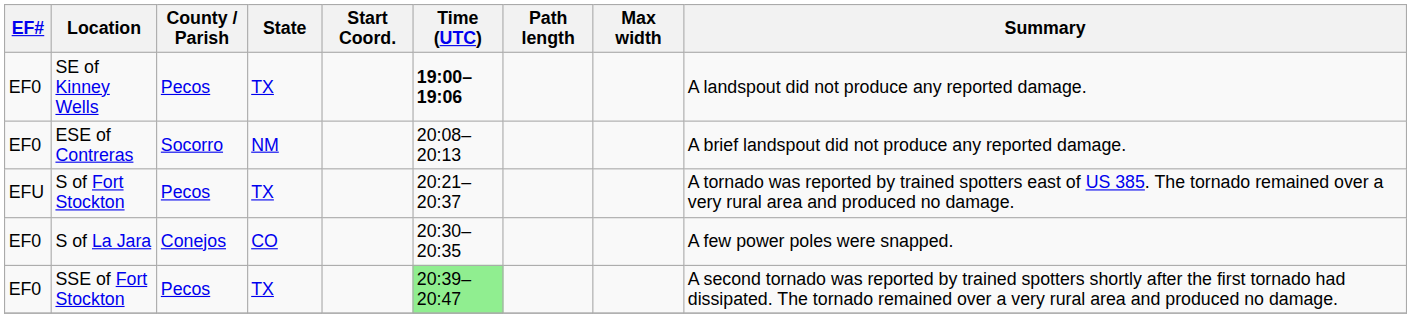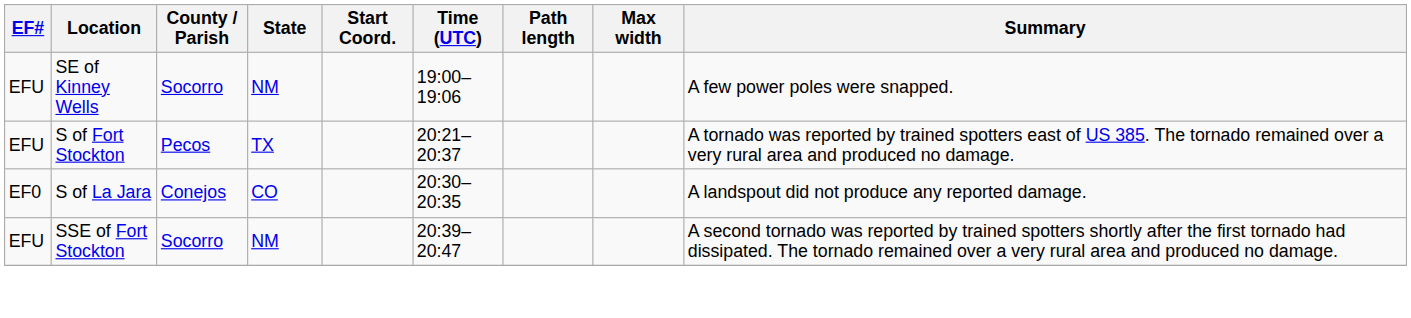SE of Kinney Wells | EF#: EF0 -> EFU
SE of Kinney Wells | County / Parish: Pecos -> Socorro
SE of Kinney Wells | State: TX -> NM
SE of Kinney Wells | Time (UTC): bold -> normal
SE of Kinney Wells | Summary: A landspout did not produce any reported damage. -> A few power poles were snapped.
- row: EF0 | ESE of Contreras | Socorro | NM | 20:08–20:13 | A brief landspout did not produce any reported damage.
S of La Jara | Summary: A few power poles were snapped. -> A landspout did not produce any reported damage.
SSE of Fort Stockton | EF#: EF0 -> EFU
SSE of Fort Stockton | County / Parish: Pecos -> Socorro
SSE of Fort Stockton | State: TX -> NM
SSE of Fort Stockton | Time (UTC): lightgreen background -> no background
